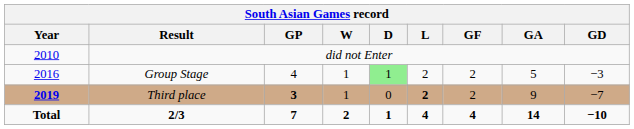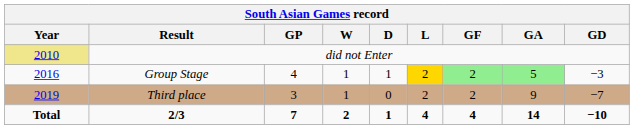did not Enter | Year: no background -> khaki background
Group Stage | D: lightgreen background -> no background
Group Stage | L: no background -> gold background
Group Stage | GF: no background -> lightgreen background
Group Stage | GA: no background -> lightgreen background
Third place | Year: bold -> normal
Third place | GP: bold -> normal
Third place | L: bold -> normal
